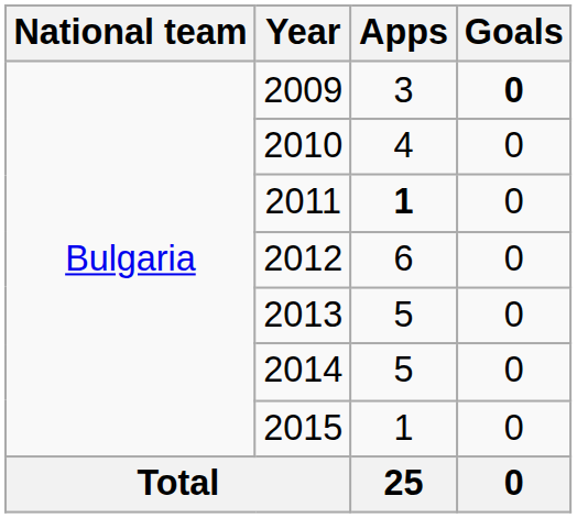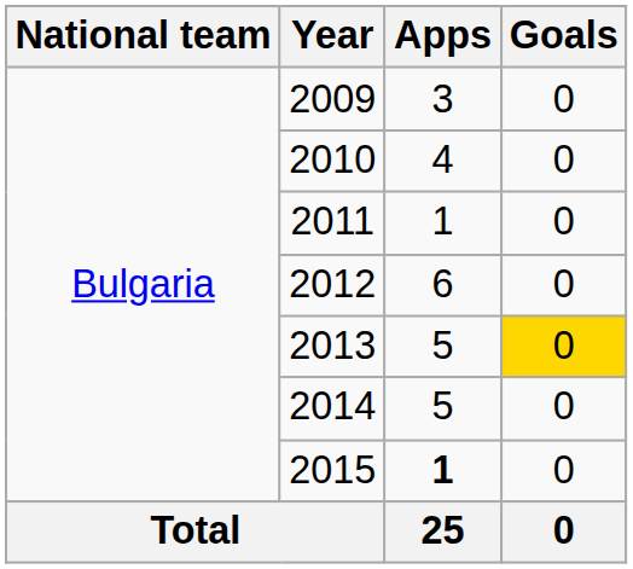2009 | Goals: bold -> normal
2011 | Apps: bold -> normal
2013 | Goals: no background -> gold background
2015 | Apps: normal -> bold
